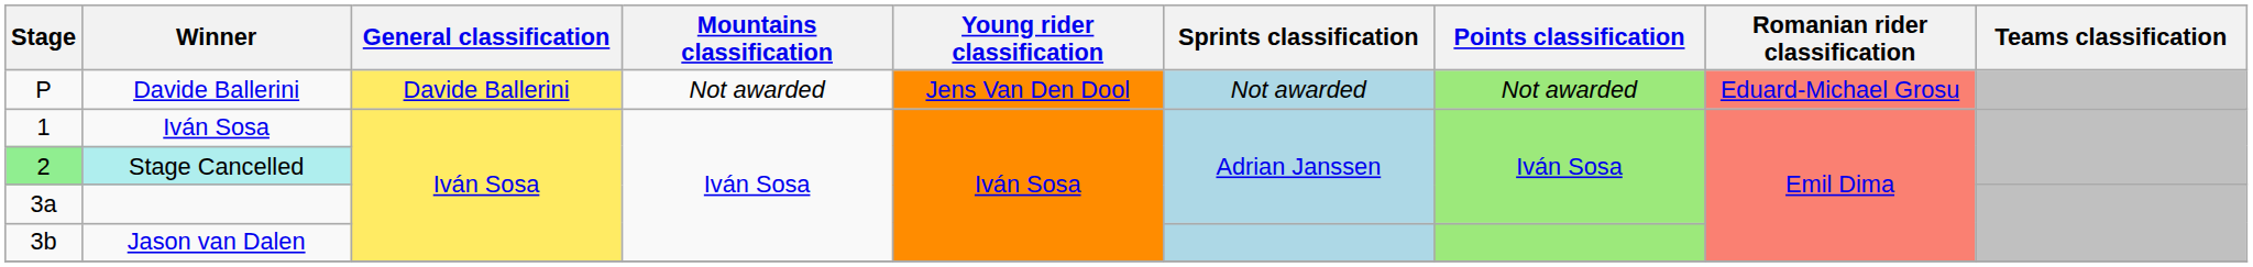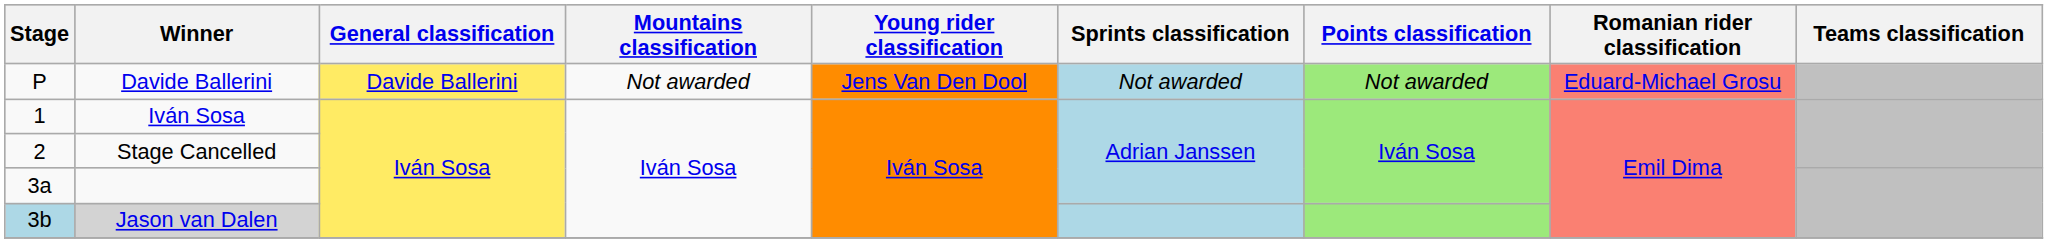Stage Cancelled | Stage: lightgreen background -> no background
Stage Cancelled | Winner: paleturquoise background -> no background
Jason van Dalen | Stage: no background -> lightblue background
Jason van Dalen | Winner: no background -> lightgrey background
